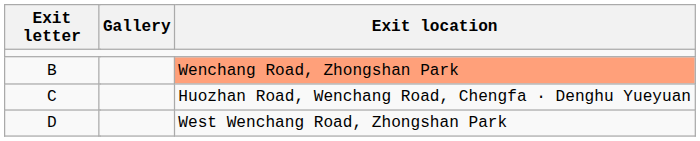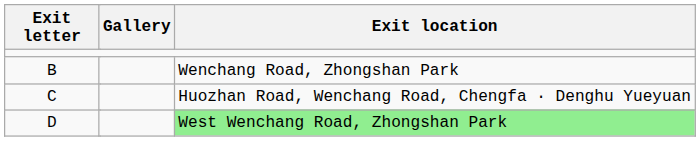Wenchang Road, Zhongshan Park | Exit location: lightsalmon background -> no background
West Wenchang Road, Zhongshan Park | Exit location: no background -> lightgreen background
